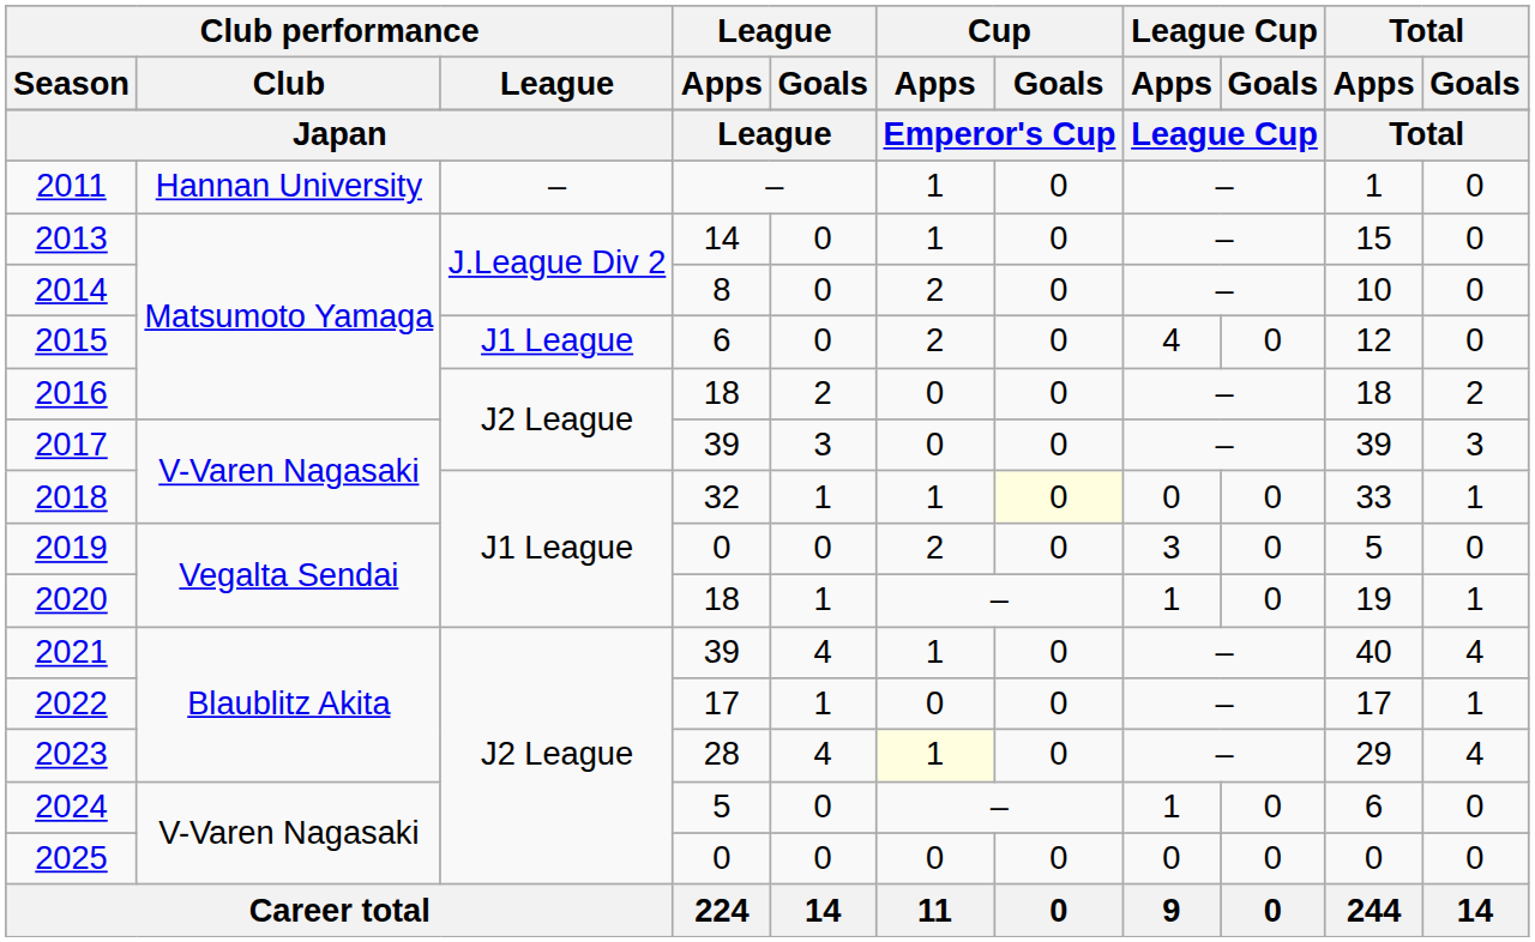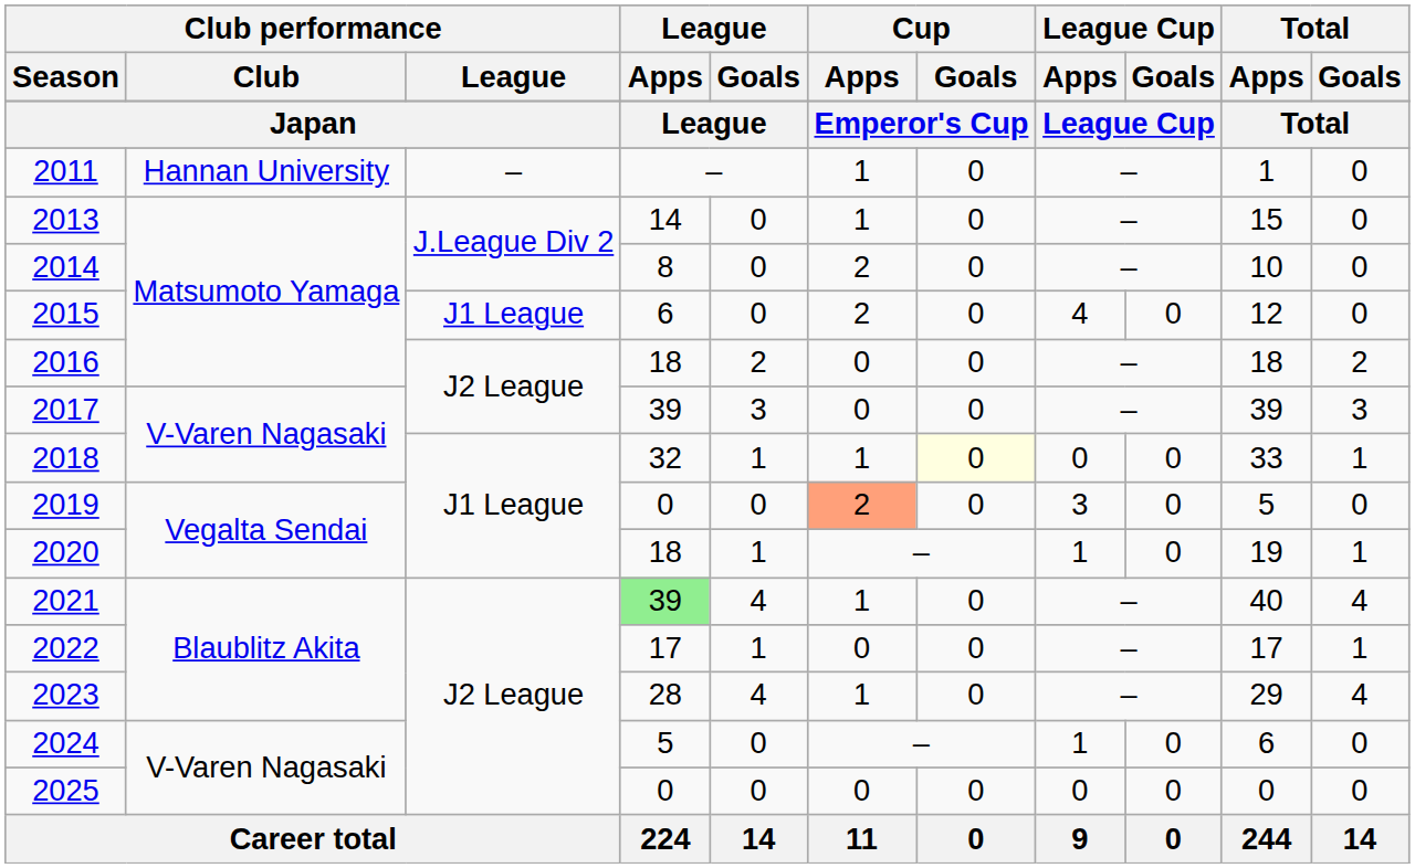2019 | Cup / Apps: no background -> lightsalmon background
2021 | League / Apps: no background -> lightgreen background
2023 | Cup / Apps: lightyellow background -> no background
